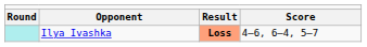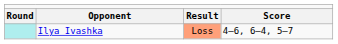Ilya Ivashka | column 3: bold -> normal
